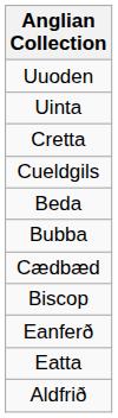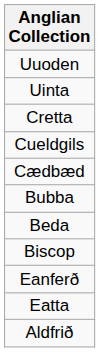row 6 | column 1: Beda -> Cædbæd
row 8 | column 1: Cædbæd -> Beda
